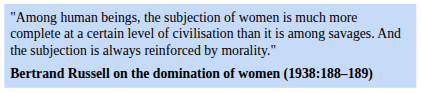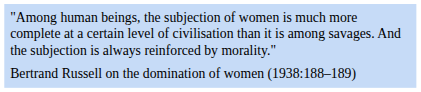row 2 | column 1: bold -> normal
